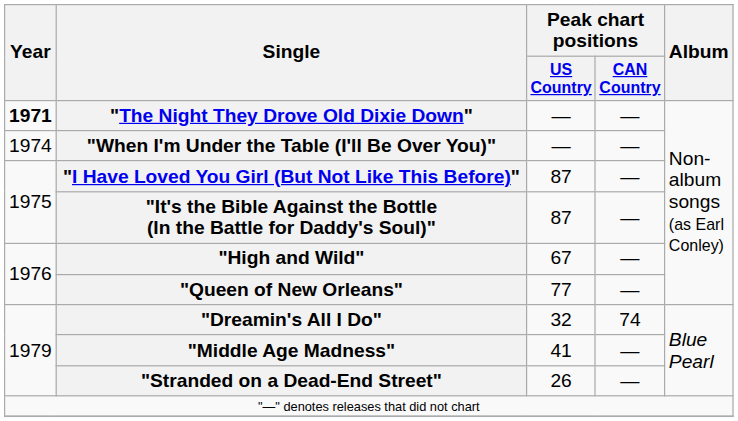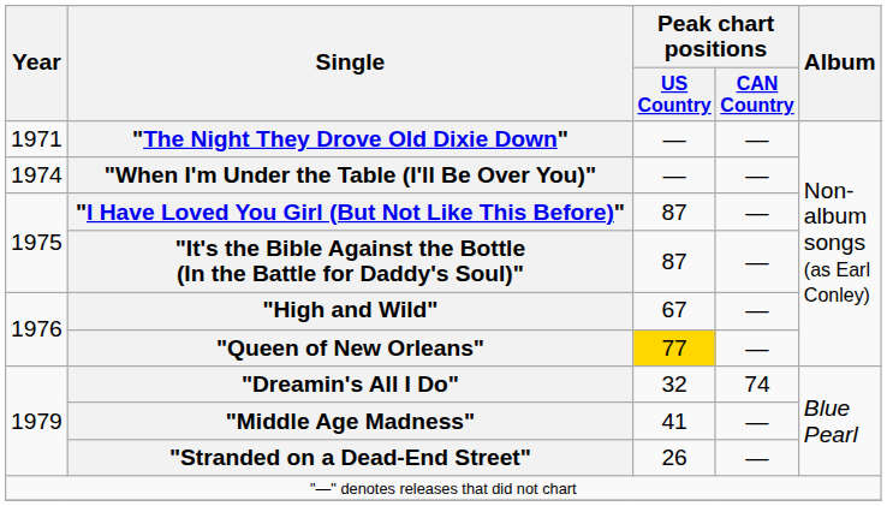"The Night They Drove Old Dixie Down" | Year: bold -> normal
"Queen of New Orleans" | Peak chart positions / US Country: no background -> gold background
